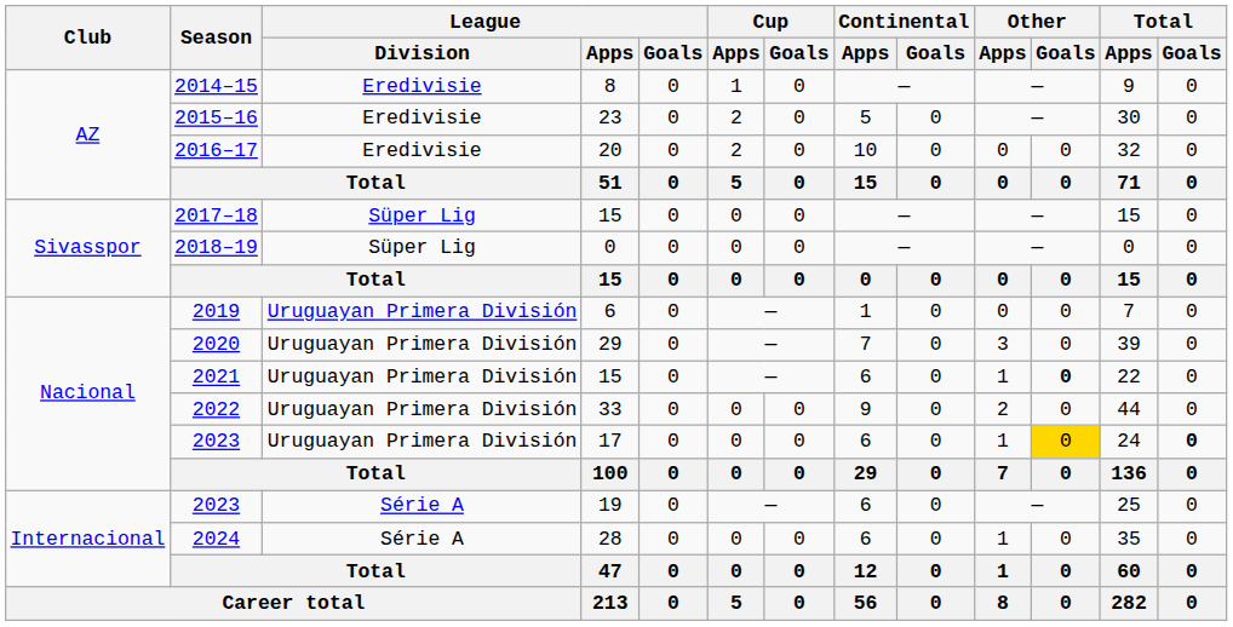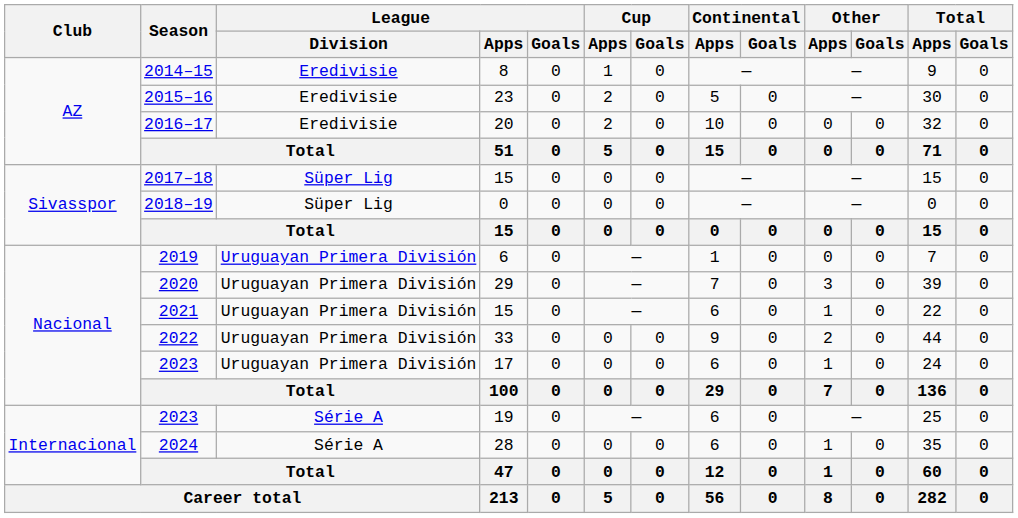2021 | Other / Goals: bold -> normal
2023 / 17 | Other / Goals: gold background -> no background
2023 / 17 | Total / Goals: bold -> normal
